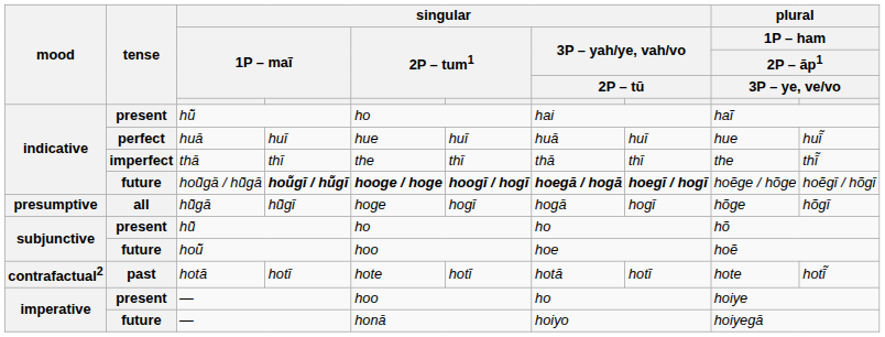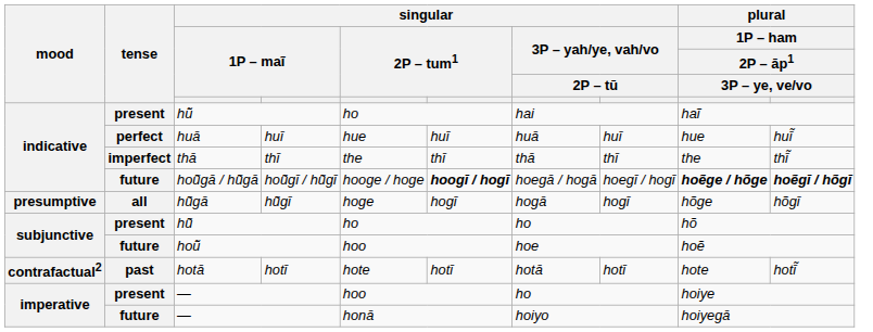hoū̃gā / hū̃gā | column 4: bold -> normal
hoū̃gā / hū̃gā | column 5: bold -> normal
hoū̃gā / hū̃gā | column 7: bold -> normal
hoū̃gā / hū̃gā | column 8: bold -> normal
hoū̃gā / hū̃gā | column 9: normal -> bold
hoū̃gā / hū̃gā | column 10: normal -> bold
